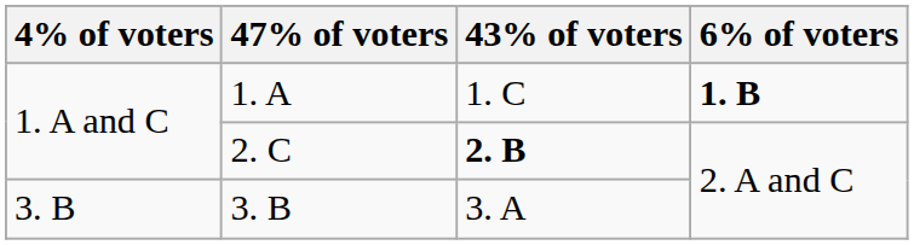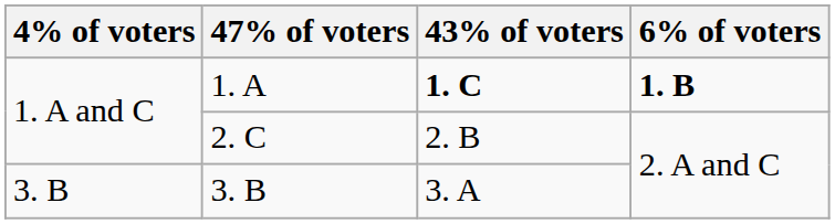1. A | 43% of voters: normal -> bold
2. C | 43% of voters: bold -> normal
